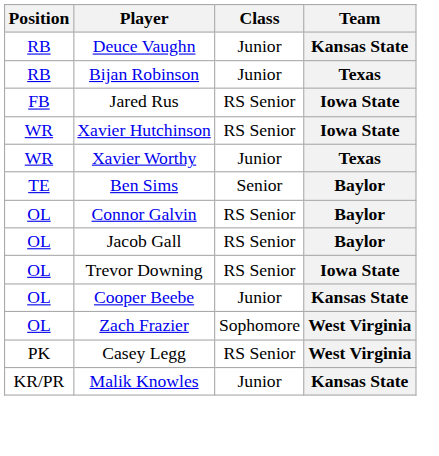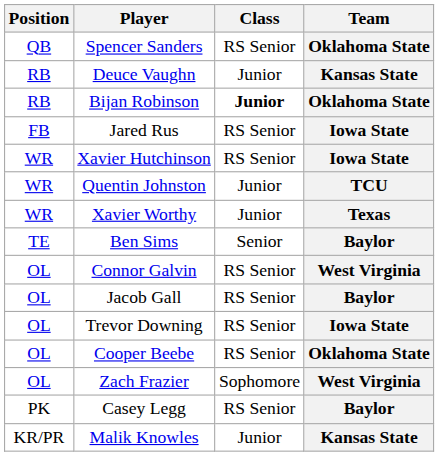+ row: QB | Spencer Sanders | RS Senior | Oklahoma State
Bijan Robinson | Class: normal -> bold
Bijan Robinson | Team: Texas -> Oklahoma State
+ row: WR | Quentin Johnston | Junior | TCU
Connor Galvin | Team: Baylor -> West Virginia
Cooper Beebe | Class: Junior -> RS Senior
Cooper Beebe | Team: Kansas State -> Oklahoma State
Casey Legg | Team: West Virginia -> Baylor
